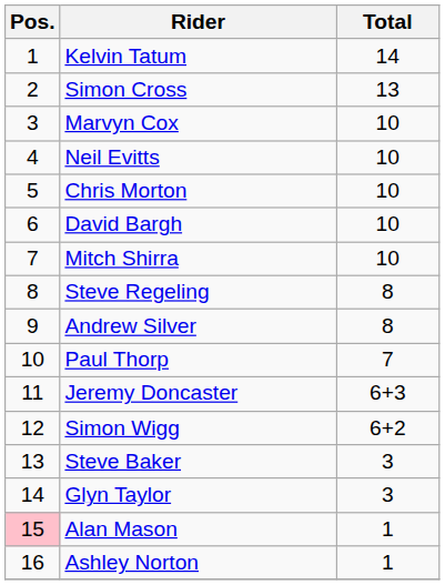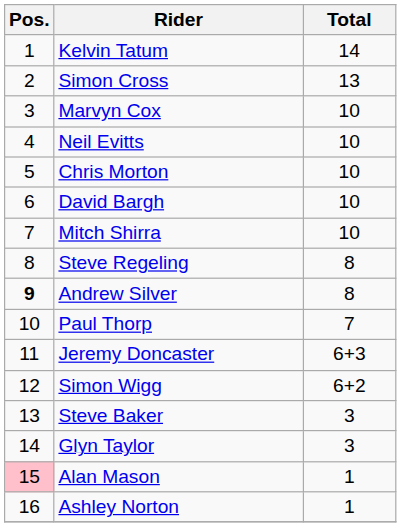Andrew Silver | Pos.: normal -> bold
